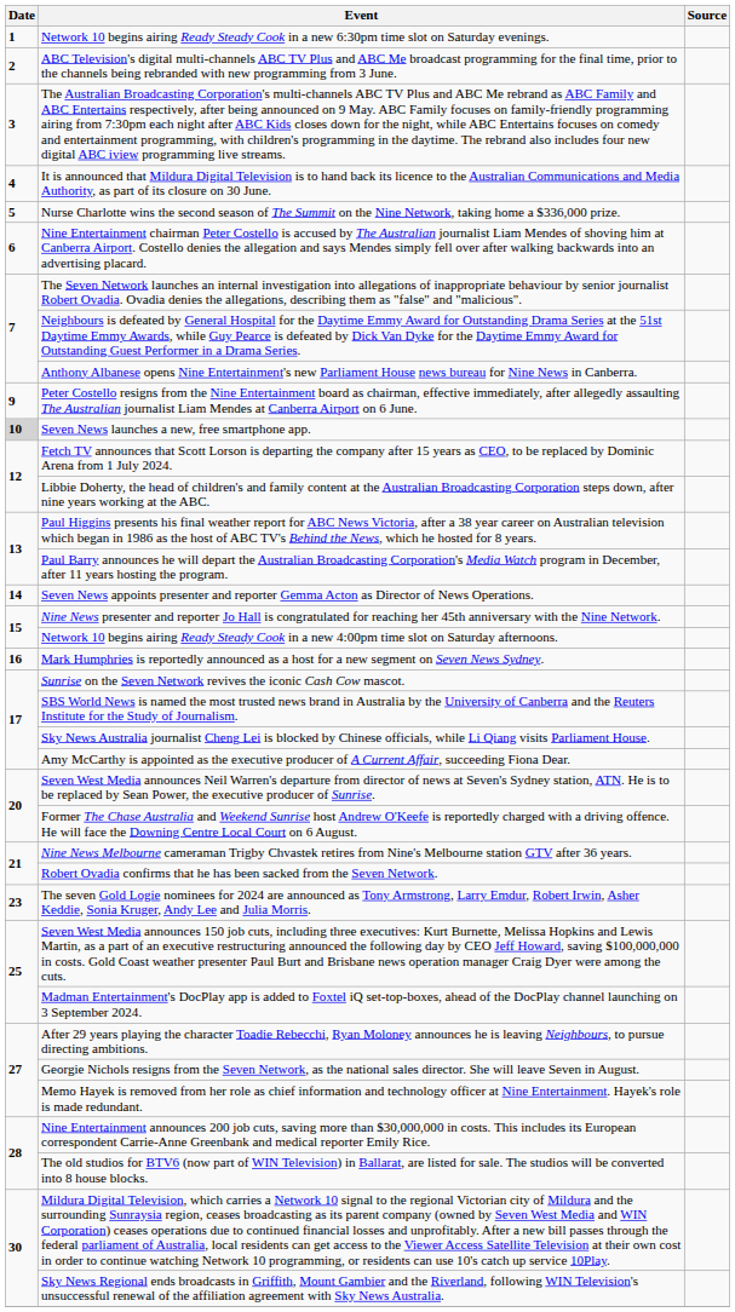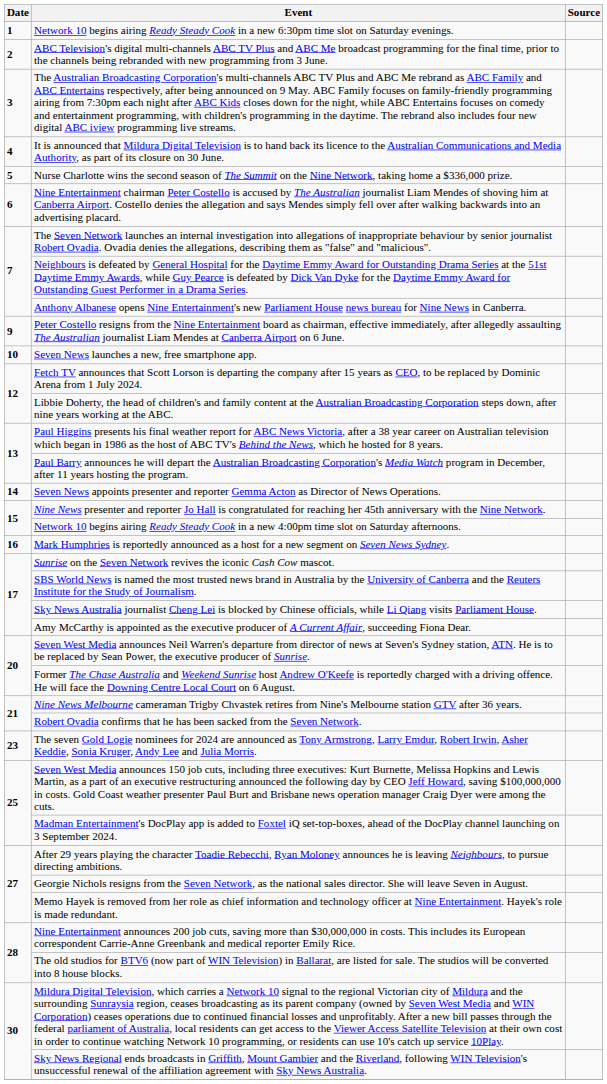Seven News launches a new, free smartphone app. | Date: lightgrey background -> no background
